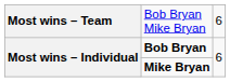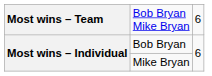Bob Bryan | column 2: bold -> normal
Mike Bryan | column 2: bold -> normal
